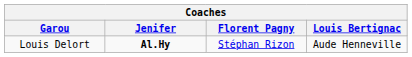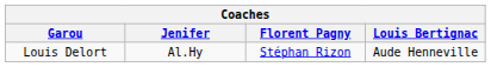Louis Delort | Jenifer: bold -> normal
